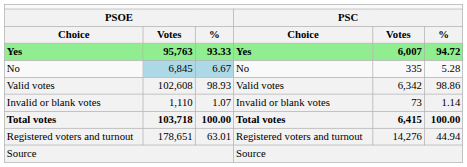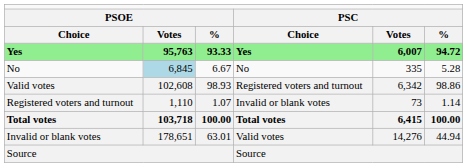row 5 | column 3: lightblue background -> no background
row 6 | column 4: Valid votes -> Registered voters and turnout
row 7 | column 1: Invalid or blank votes -> Registered voters and turnout
row 9 | column 1: Registered voters and turnout -> Invalid or blank votes
row 9 | column 4: Registered voters and turnout -> Valid votes
